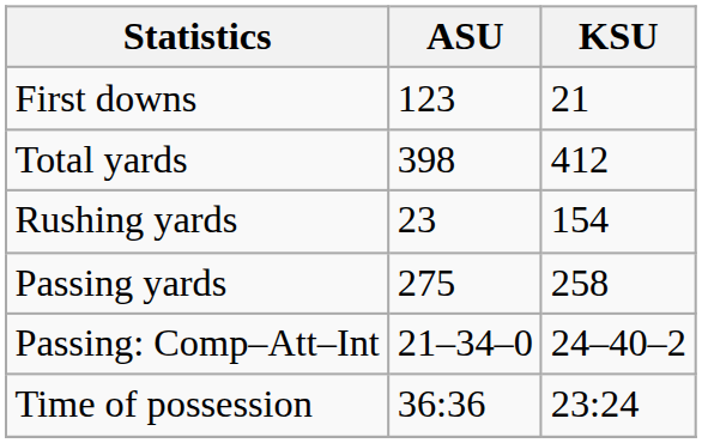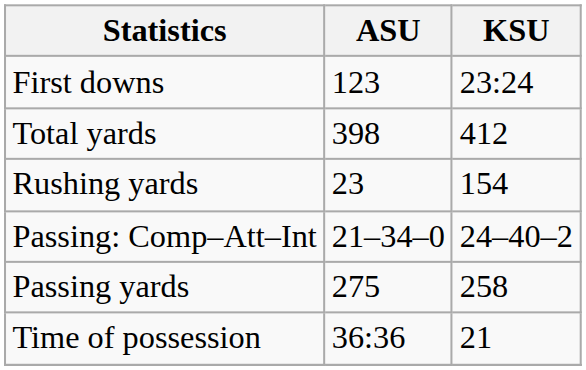First downs | KSU: 21 -> 23:24
rows swapped: Passing yards <-> Passing: Comp–Att–Int
Time of possession | KSU: 23:24 -> 21
